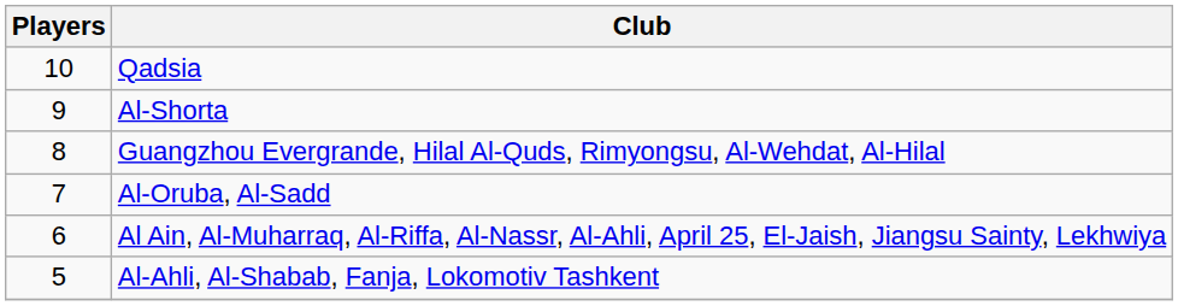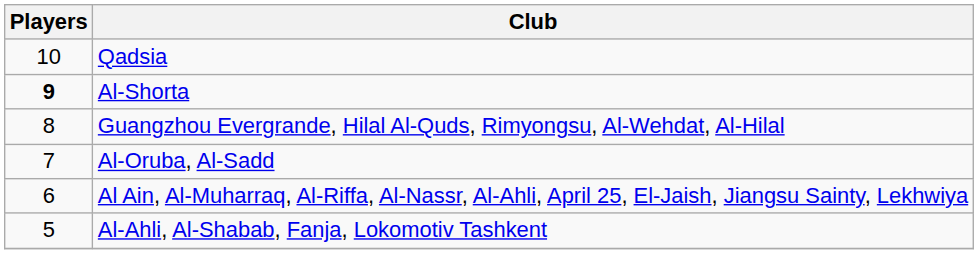Al-Shorta | Players: normal -> bold
